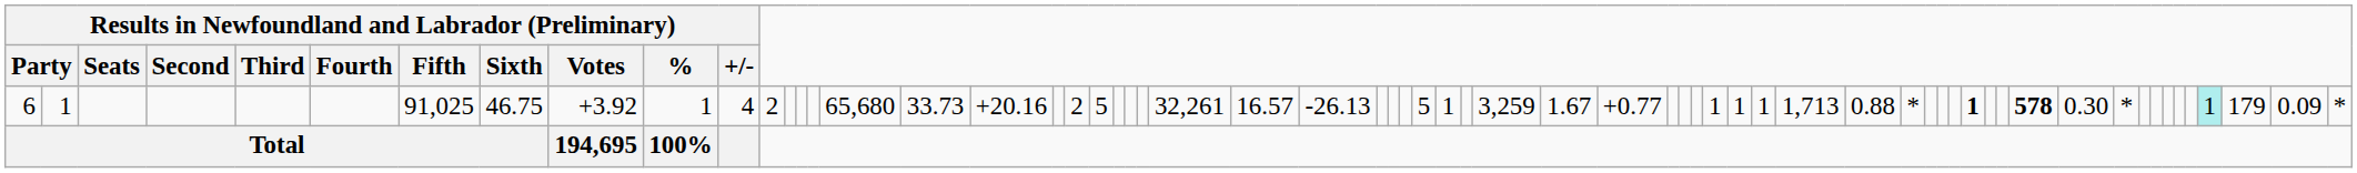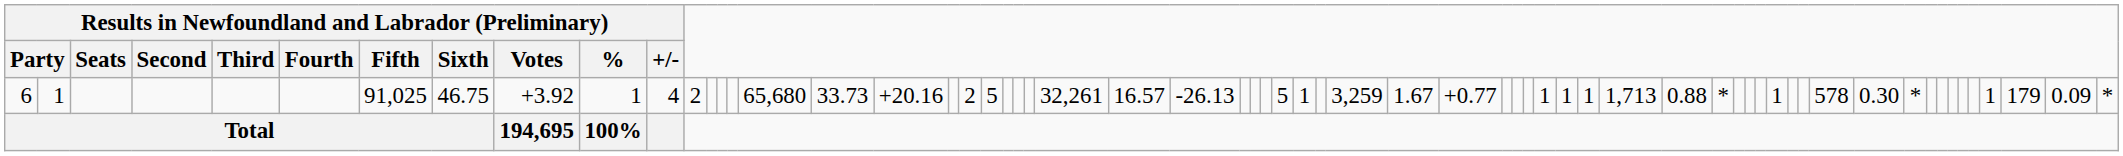6 | column 49: bold -> normal
6 | column 52: bold -> normal
6 | column 60: paleturquoise background -> no background
